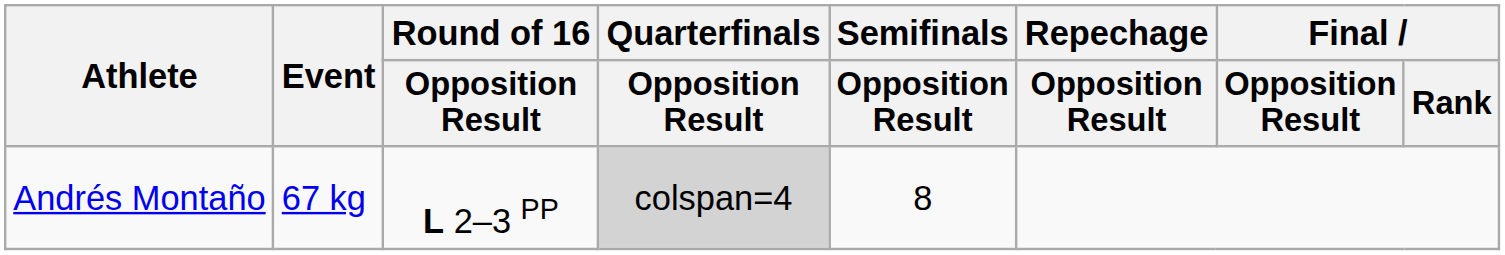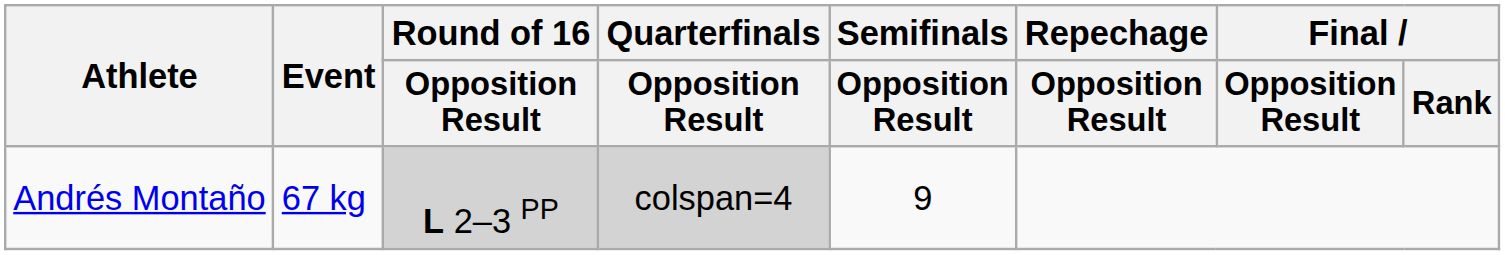Andrés Montaño | Round of 16 / Opposition Result: no background -> lightgrey background
Andrés Montaño | Semifinals / Opposition Result: 8 -> 9
